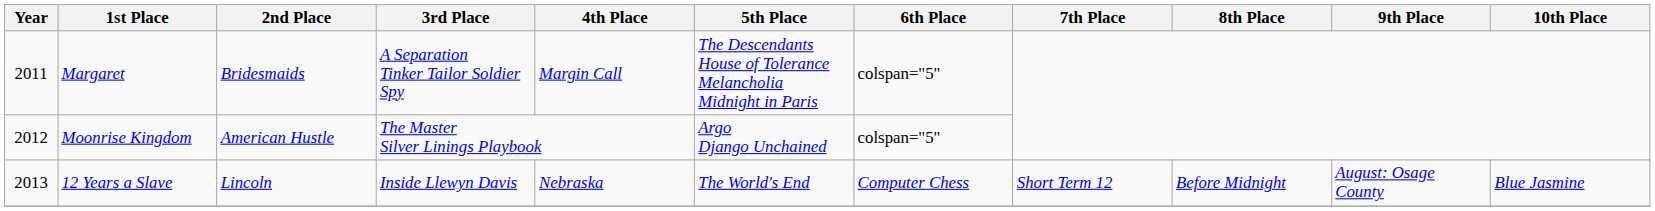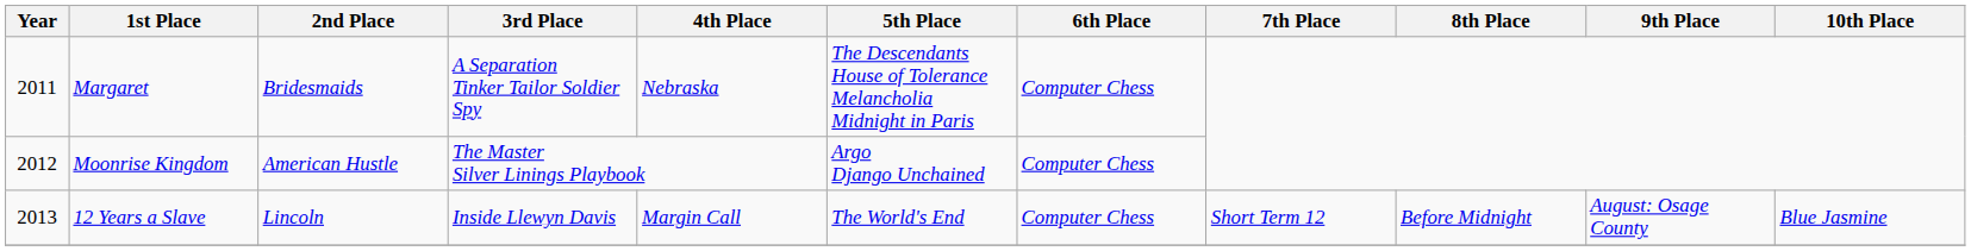Margaret | 4th Place: Margin Call -> Nebraska
Margaret | 6th Place: colspan="5" -> Computer Chess
Moonrise Kingdom | 6th Place: colspan="5" -> Computer Chess
12 Years a Slave | 4th Place: Nebraska -> Margin Call
